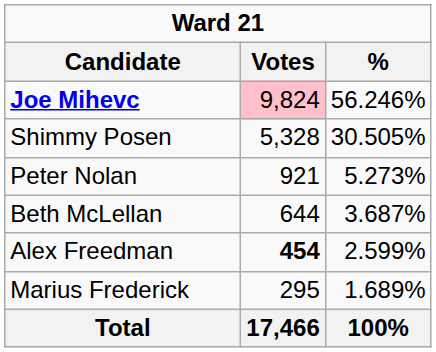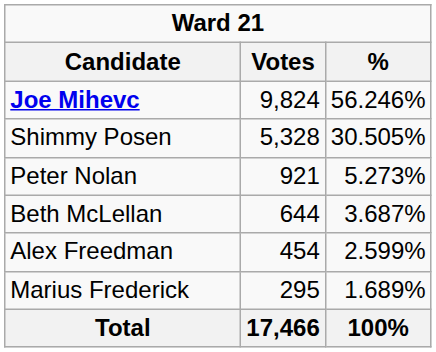Joe Mihevc | Votes: pink background -> no background
Alex Freedman | Votes: bold -> normal
